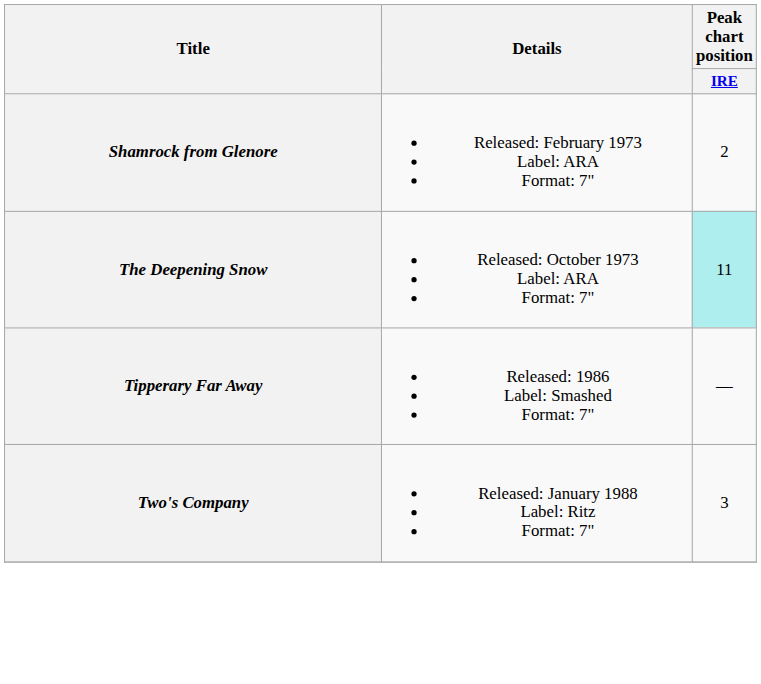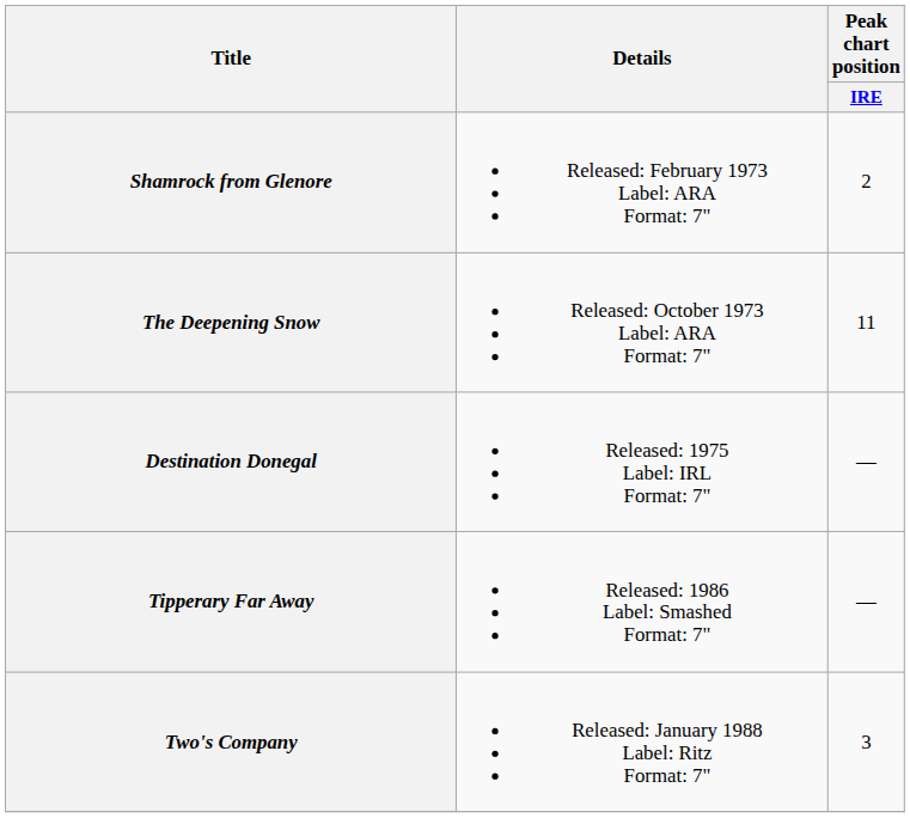The Deepening Snow | Peak chart position / IRE: paleturquoise background -> no background
+ row: Destination Donegal | Released: 1975 Label: IRL Format: 7" | —
